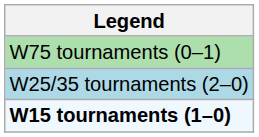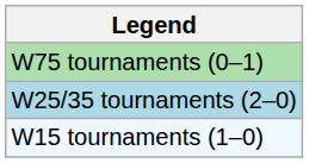row 4 | column 1: bold -> normal
